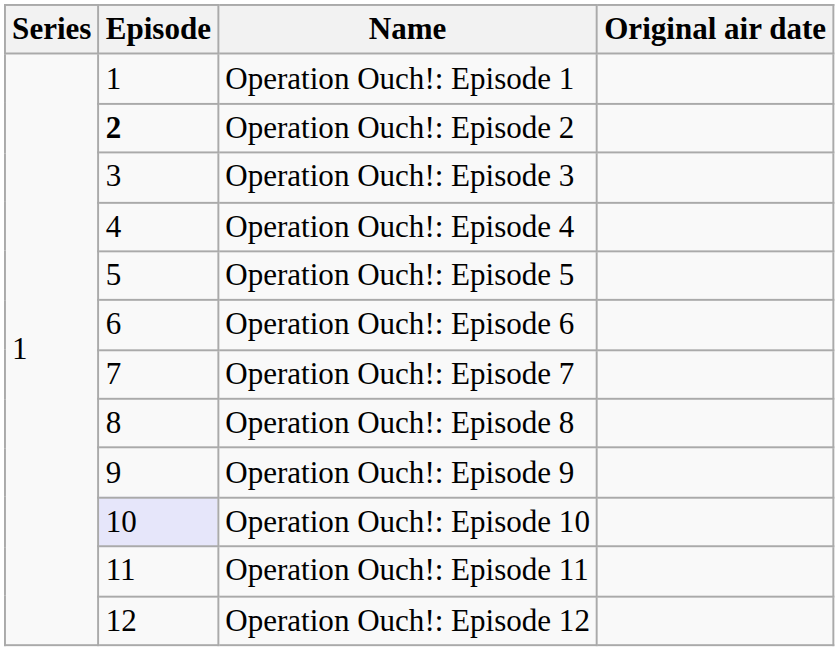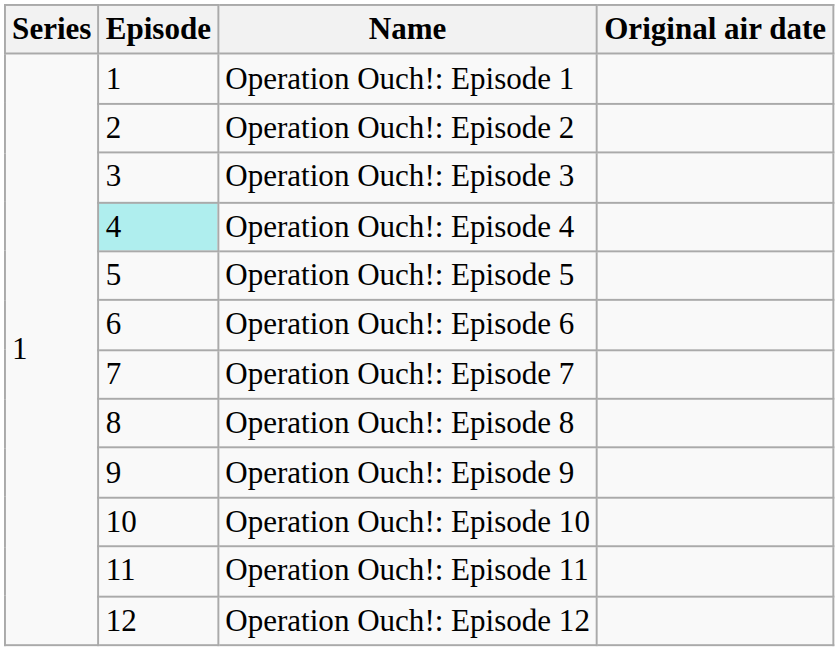Operation Ouch!: Episode 2 | Episode: bold -> normal
Operation Ouch!: Episode 4 | Episode: no background -> paleturquoise background
Operation Ouch!: Episode 10 | Episode: lavender background -> no background
